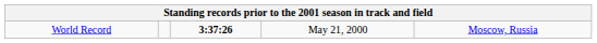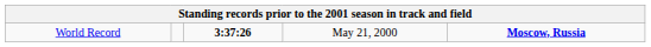World Record | column 5: normal -> bold
